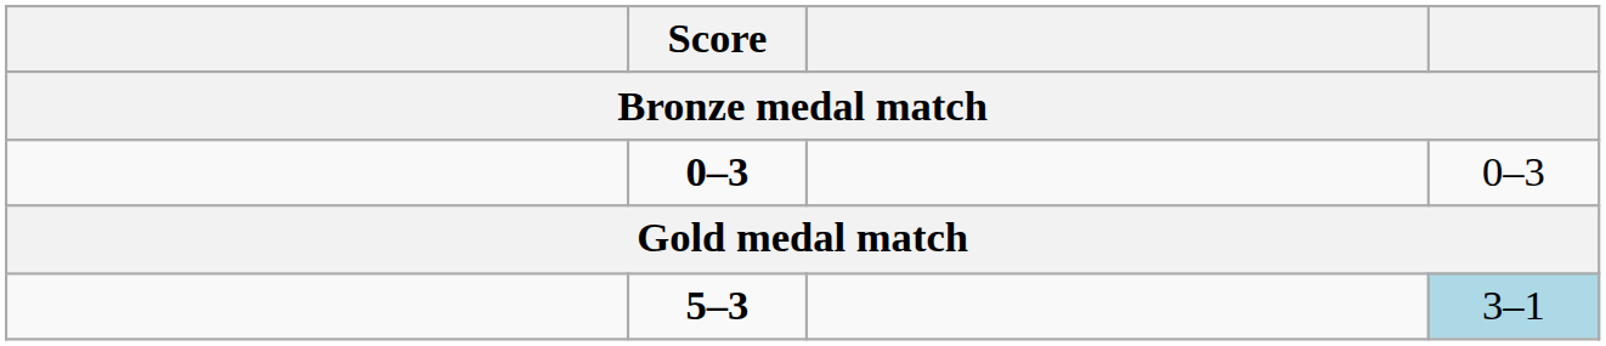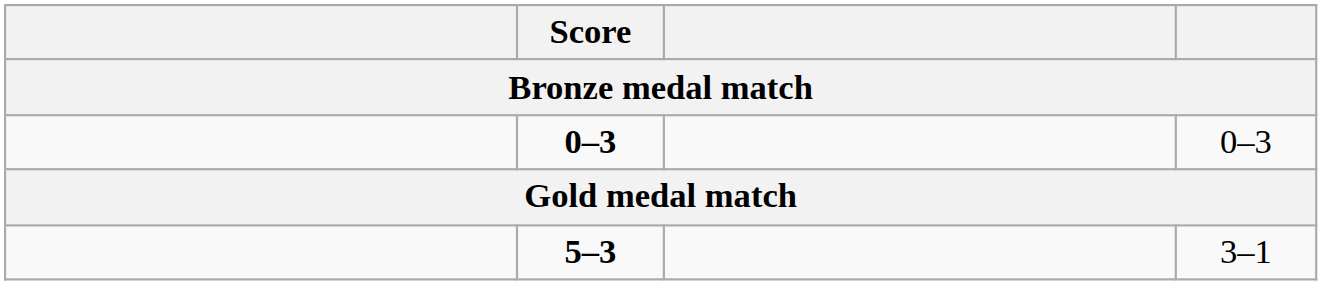5–3 | column 4: lightblue background -> no background
